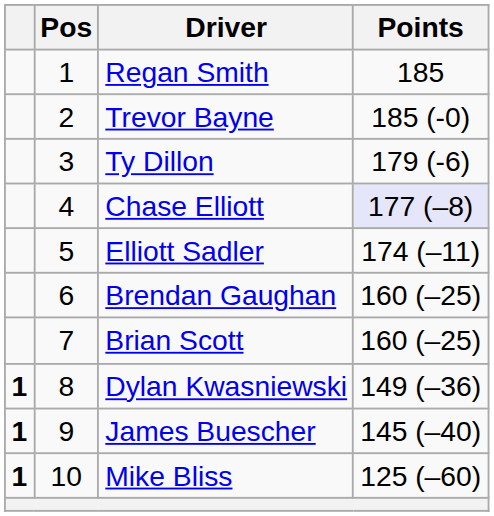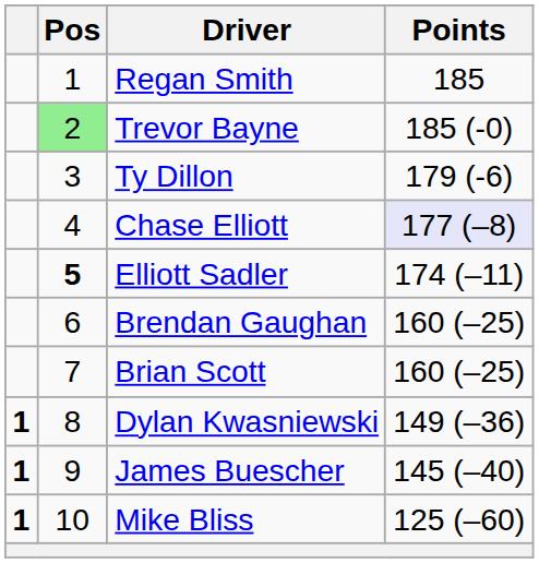Trevor Bayne | Pos: no background -> lightgreen background
Elliott Sadler | Pos: normal -> bold
